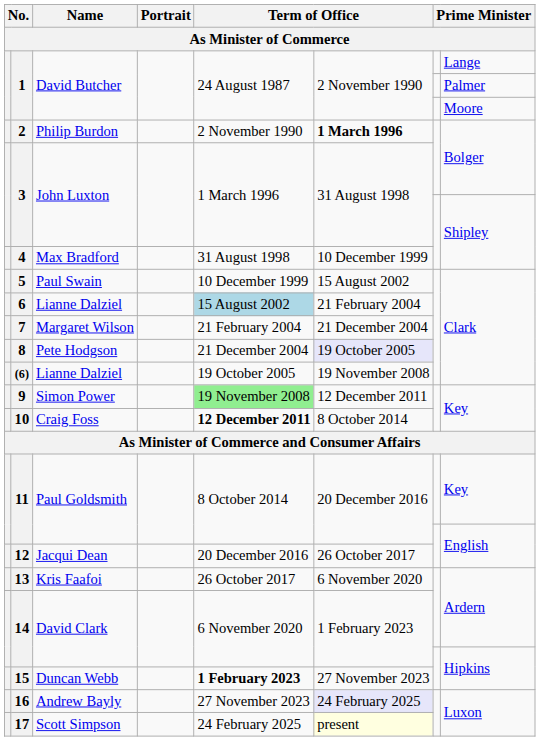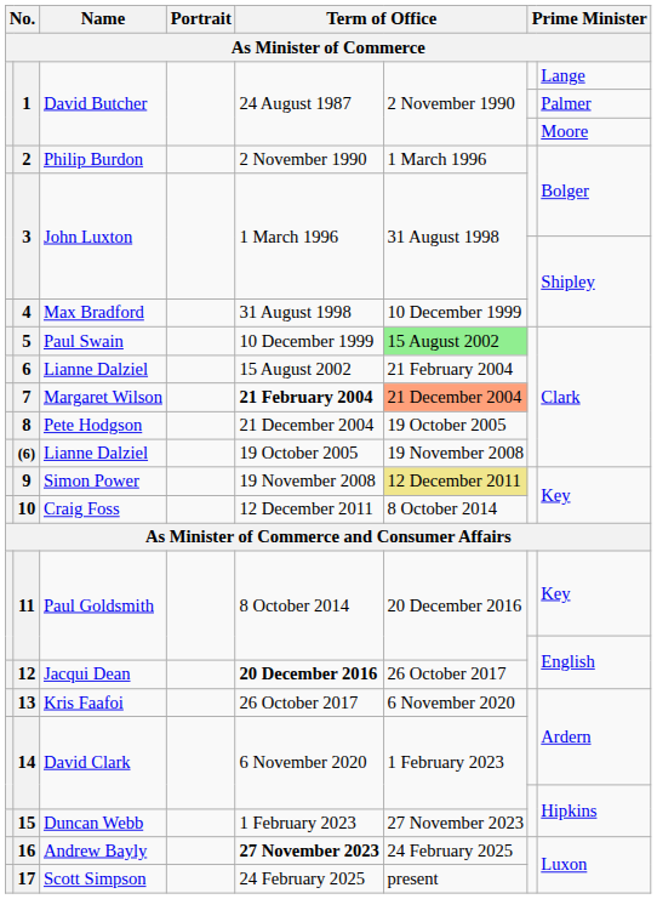2 | column 6: bold -> normal
5 | column 6: no background -> lightgreen background
6 | column 5: lightblue background -> no background
7 | column 5: normal -> bold
7 | column 6: no background -> lightsalmon background
8 | column 6: lavender background -> no background
9 | column 5: lightgreen background -> no background
9 | column 6: no background -> khaki background
10 | column 5: bold -> normal
12 | column 5: normal -> bold
15 | column 5: bold -> normal
16 | column 5: normal -> bold
16 | column 6: lavender background -> no background
17 | column 6: lightyellow background -> no background
